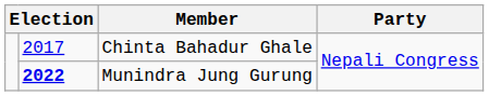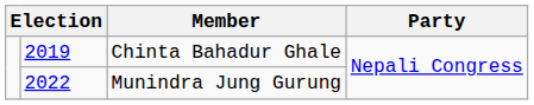Chinta Bahadur Ghale | column 2: 2017 -> 2019
Munindra Jung Gurung | column 2: bold -> normal
